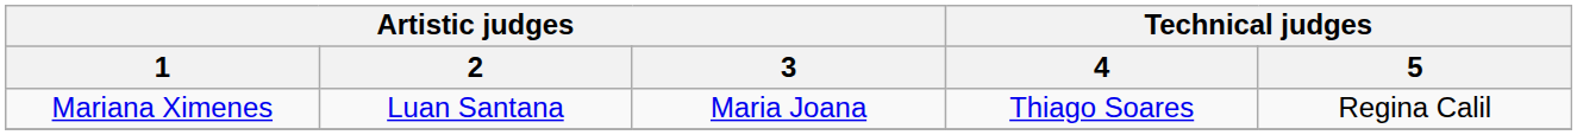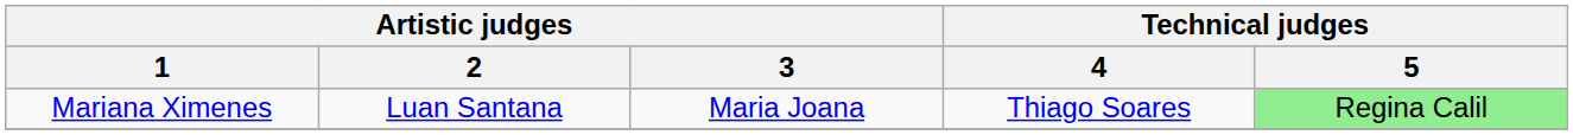Mariana Ximenes | Technical judges / 5: no background -> lightgreen background
